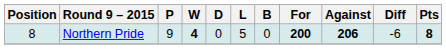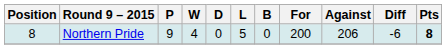Northern Pride | W: bold -> normal
Northern Pride | For: bold -> normal
Northern Pride | Against: bold -> normal
